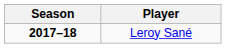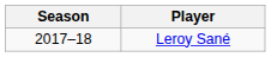Leroy Sané | Season: bold -> normal
